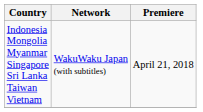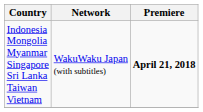row 2 | Premiere: normal -> bold
